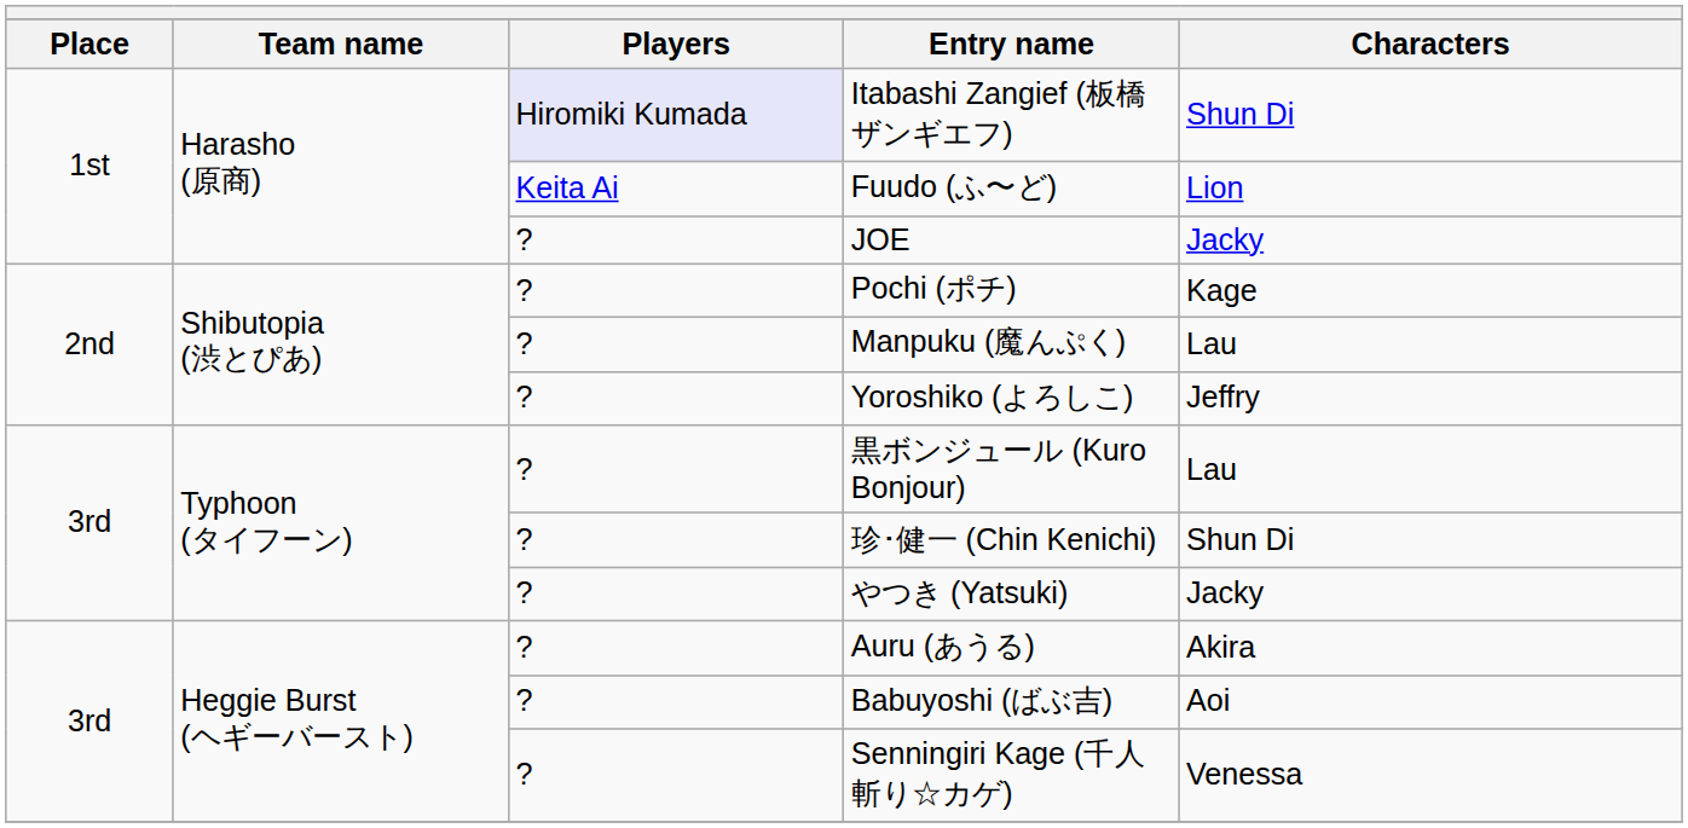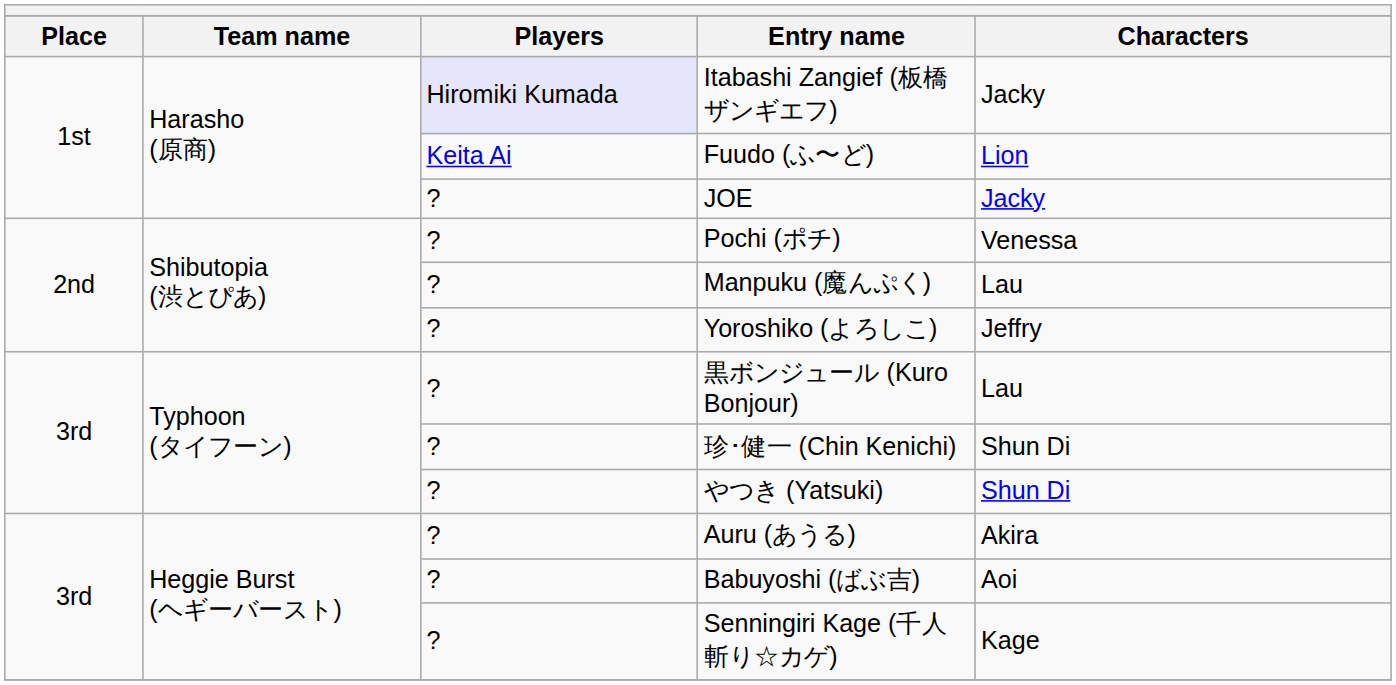Itabashi Zangief (板橋ザンギエフ) | Characters: Shun Di -> Jacky
Pochi (ポチ) | Characters: Kage -> Venessa
やつき (Yatsuki) | Characters: Jacky -> Shun Di
Senningiri Kage (千人斬り☆カゲ) | Characters: Venessa -> Kage
